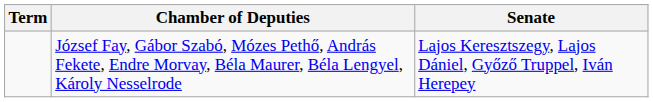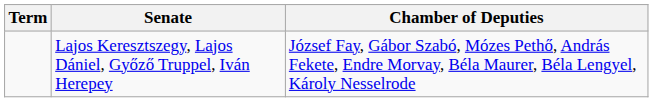columns swapped: Chamber of Deputies <-> Senate
